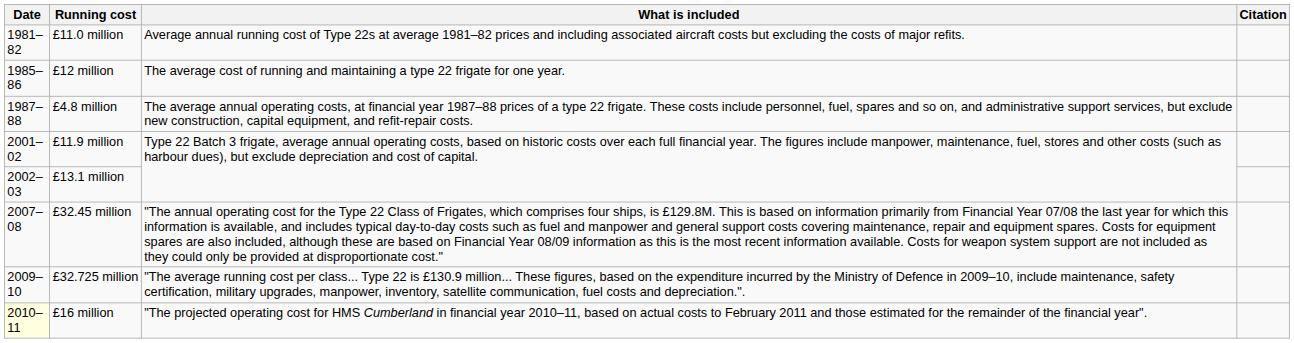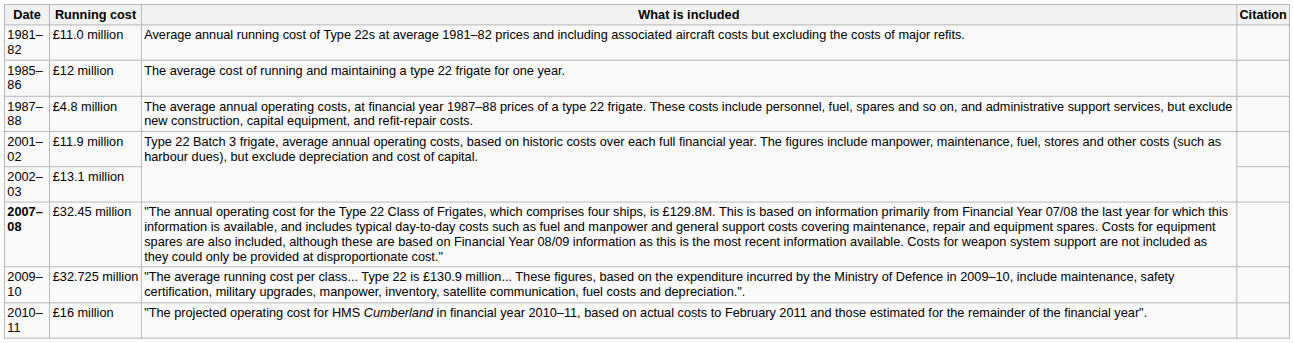£32.45 million | Date: normal -> bold
£16 million | Date: lightyellow background -> no background
